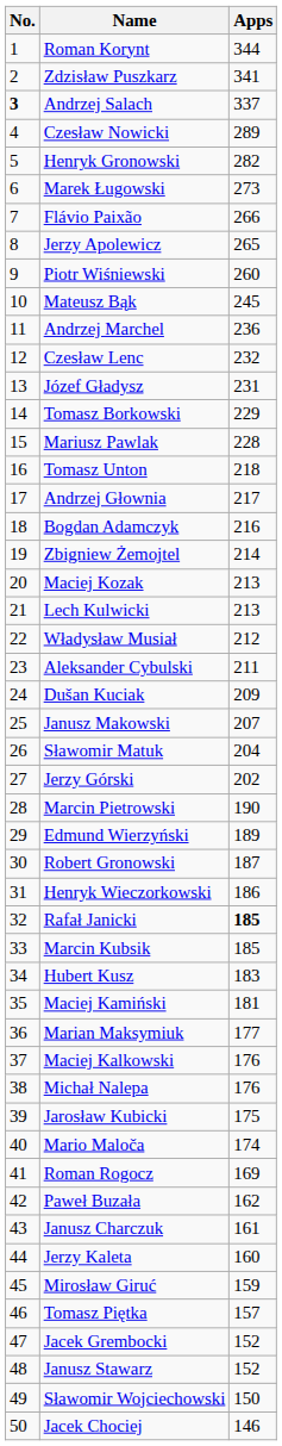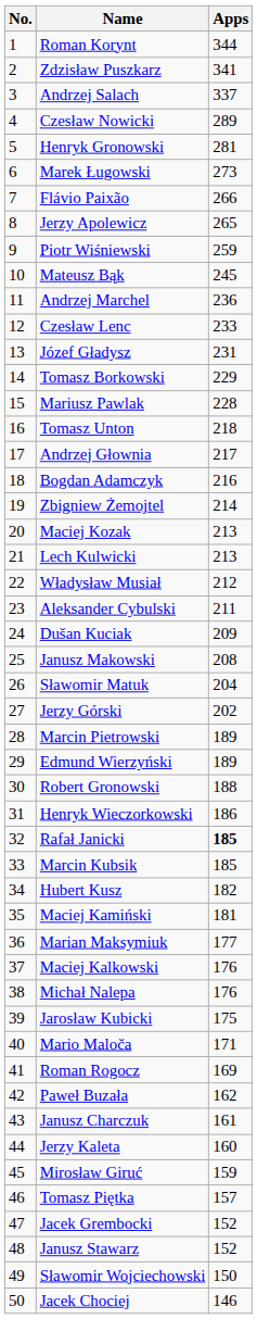Andrzej Salach | No.: bold -> normal
Henryk Gronowski | Apps: 282 -> 281
Piotr Wiśniewski | Apps: 260 -> 259
Czesław Lenc | Apps: 232 -> 233
Janusz Makowski | Apps: 207 -> 208
Marcin Pietrowski | Apps: 190 -> 189
Robert Gronowski | Apps: 187 -> 188
Hubert Kusz | Apps: 183 -> 182
Mario Maloča | Apps: 174 -> 171
